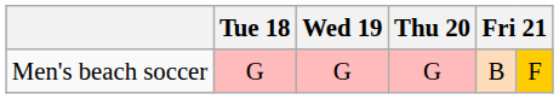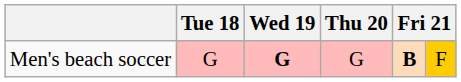Men's beach soccer | Wed 19: normal -> bold
Men's beach soccer | column 5: normal -> bold
